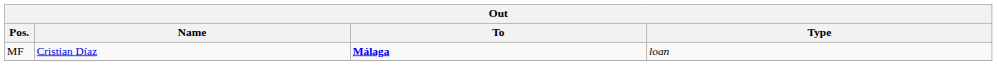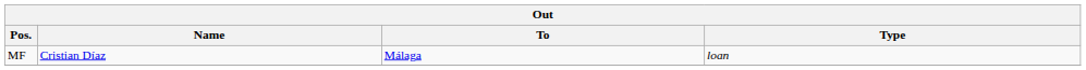MF | To: bold -> normal
